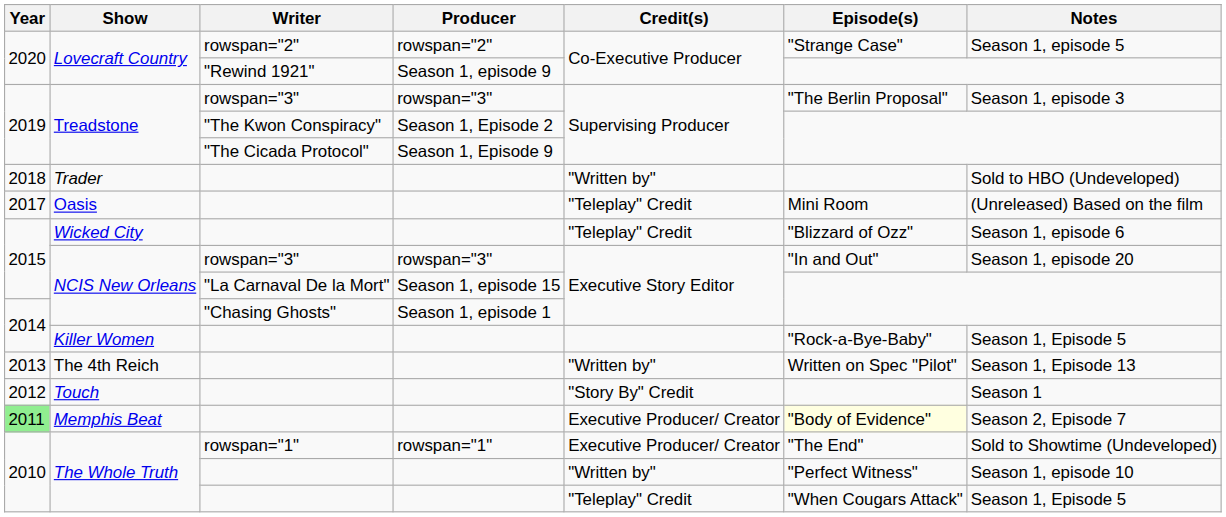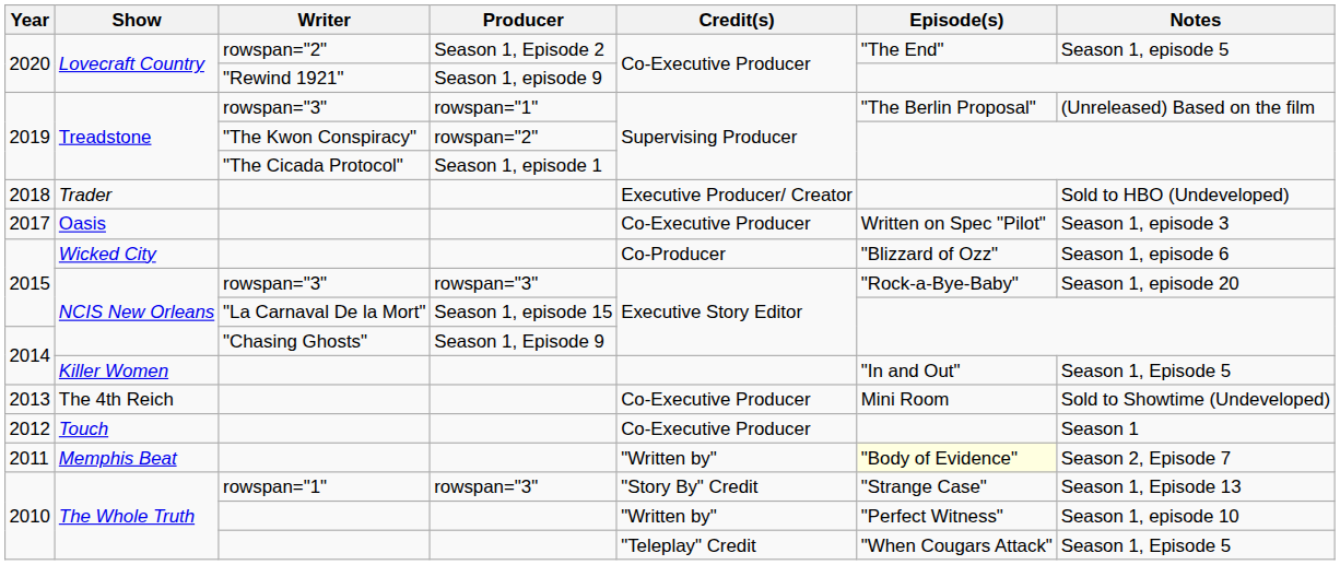Lovecraft Country / rowspan="2" | Producer: rowspan="2" -> Season 1, Episode 2
Lovecraft Country / rowspan="2" | Episode(s): "Strange Case" -> "The End"
Treadstone / rowspan="3" | Producer: rowspan="3" -> rowspan="1"
Treadstone / rowspan="3" | Notes: Season 1, episode 3 -> (Unreleased) Based on the film
Treadstone / "The Kwon Conspiracy" | Producer: Season 1, Episode 2 -> rowspan="2"
Treadstone / "The Cicada Protocol" | Producer: Season 1, Episode 9 -> Season 1, episode 1
Trader | Credit(s): "Written by" -> Executive Producer/ Creator
Oasis | Credit(s): "Teleplay" Credit -> Co-Executive Producer
Oasis | Episode(s): Mini Room -> Written on Spec "Pilot"
Oasis | Notes: (Unreleased) Based on the film -> Season 1, episode 3
Wicked City | Credit(s): "Teleplay" Credit -> Co-Producer
NCIS New Orleans / rowspan="3" | Episode(s): "In and Out" -> "Rock-a-Bye-Baby"
NCIS New Orleans / "Chasing Ghosts" | Producer: Season 1, episode 1 -> Season 1, Episode 9
Killer Women | Episode(s): "Rock-a-Bye-Baby" -> "In and Out"
The 4th Reich | Credit(s): "Written by" -> Co-Executive Producer
The 4th Reich | Episode(s): Written on Spec "Pilot" -> Mini Room
The 4th Reich | Notes: Season 1, Episode 13 -> Sold to Showtime (Undeveloped)
Touch | Credit(s): "Story By" Credit -> Co-Executive Producer
Memphis Beat | Year: lightgreen background -> no background
Memphis Beat | Credit(s): Executive Producer/ Creator -> "Written by"
The Whole Truth / rowspan="1" | Producer: rowspan="1" -> rowspan="3"
The Whole Truth / rowspan="1" | Credit(s): Executive Producer/ Creator -> "Story By" Credit
The Whole Truth / rowspan="1" | Episode(s): "The End" -> "Strange Case"
The Whole Truth / rowspan="1" | Notes: Sold to Showtime (Undeveloped) -> Season 1, Episode 13
